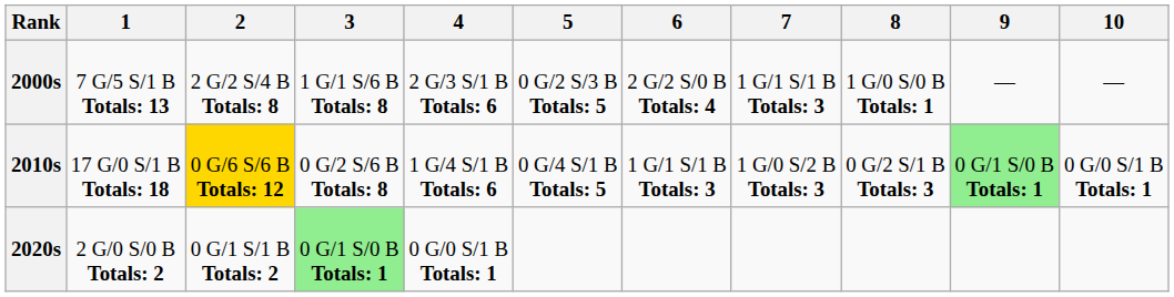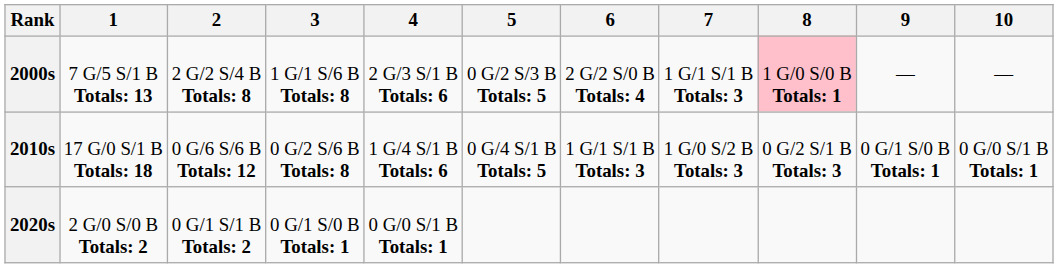row 2 | 8: no background -> pink background
row 3 | 2: gold background -> no background
row 3 | 9: lightgreen background -> no background
row 4 | 3: lightgreen background -> no background
